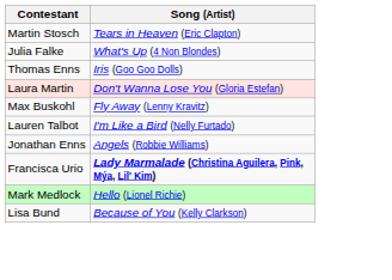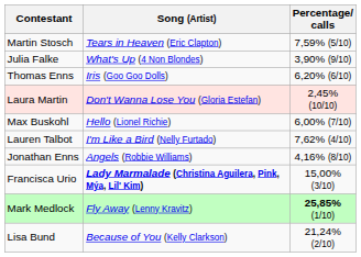+ column: Percentage/ calls | 7,59% (5/10) | 3,90% (9/10) | 6,20% (6/10) | 2,45% (10/10) | 6,00% (7/10) | 7,62% (4/10) | 4,16% (8/10) | 15,00% (3/10) | 25,85% (1/10) | 21,24% (2/10)
Max Buskohl | Song (Artist): Fly Away (Lenny Kravitz) -> Hello (Lionel Richie)
Mark Medlock | Song (Artist): Hello (Lionel Richie) -> Fly Away (Lenny Kravitz)
